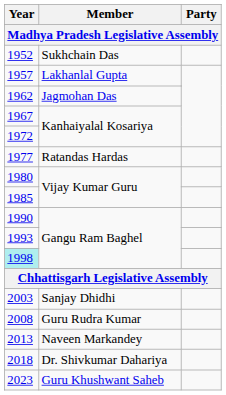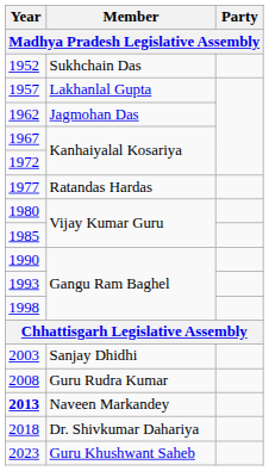1998 | Year: paleturquoise background -> no background
2013 | Year: normal -> bold
